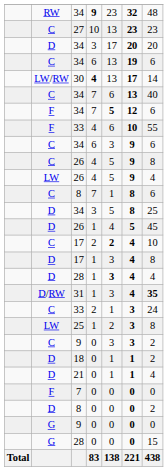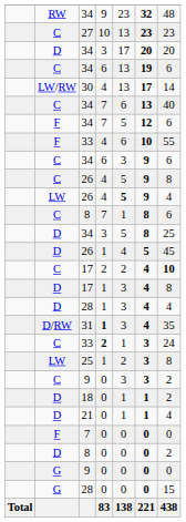RW / 34 | column 4: bold -> normal
30 | column 4: bold -> normal
F / 34 | column 5: bold -> normal
LW / 26 | column 5: normal -> bold
C / 17 | column 5: bold -> normal
C / 17 | column 7: normal -> bold
D / 28 | column 5: bold -> normal
31 | column 4: normal -> bold
31 | column 7: bold -> normal
C / 33 | column 4: normal -> bold
